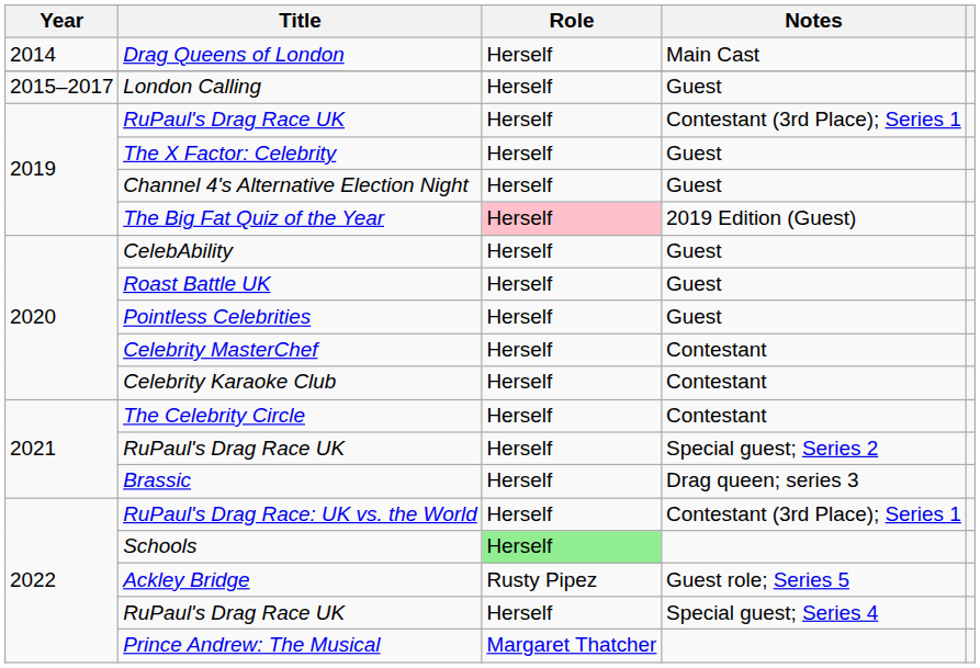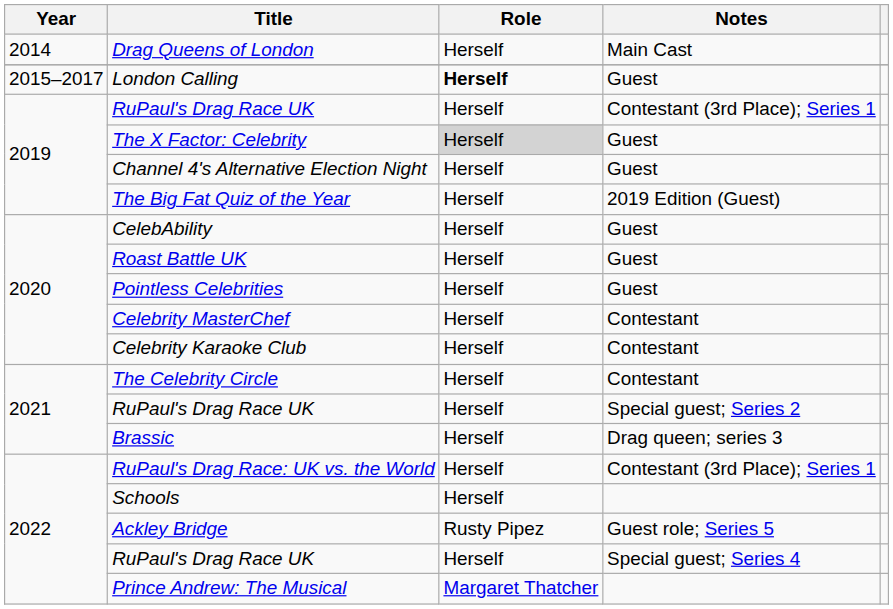London Calling | Role: normal -> bold
The X Factor: Celebrity | Role: no background -> lightgrey background
The Big Fat Quiz of the Year | Role: pink background -> no background
Schools | Role: lightgreen background -> no background
